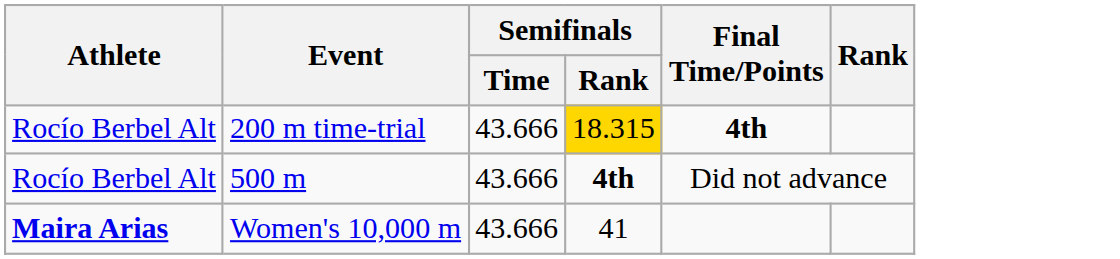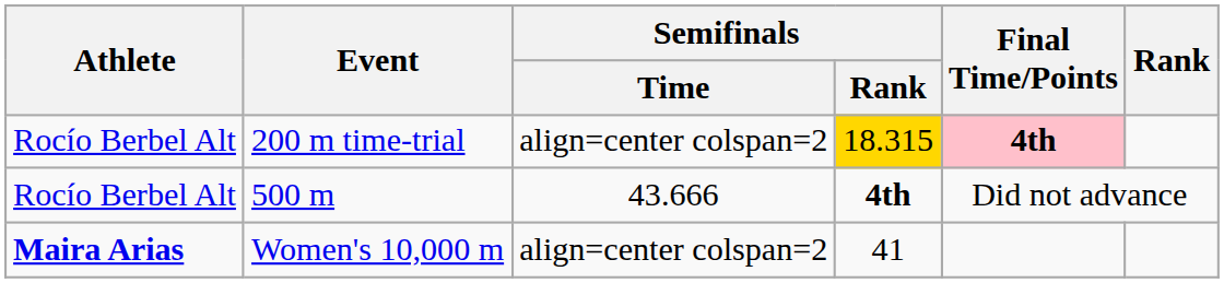200 m time-trial | Semifinals / Time: 43.666 -> align=center colspan=2
200 m time-trial | Final Time/Points: no background -> pink background
Women's 10,000 m | Semifinals / Time: 43.666 -> align=center colspan=2
